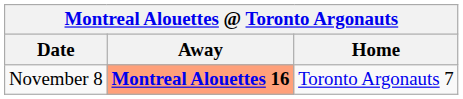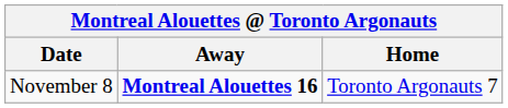November 8 | Away: lightsalmon background -> no background
